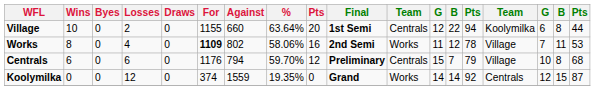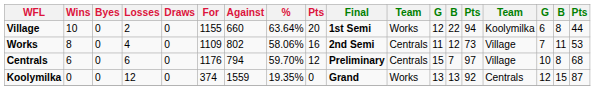row 2 | column 11: Centrals -> Works
row 3 | For: bold -> normal
row 3 | column 11: Works -> Centrals
row 3 | column 14: 78 -> 73
row 4 | column 14: 79 -> 97
row 5 | column 12: 14 -> 13
row 5 | column 13: 14 -> 13
